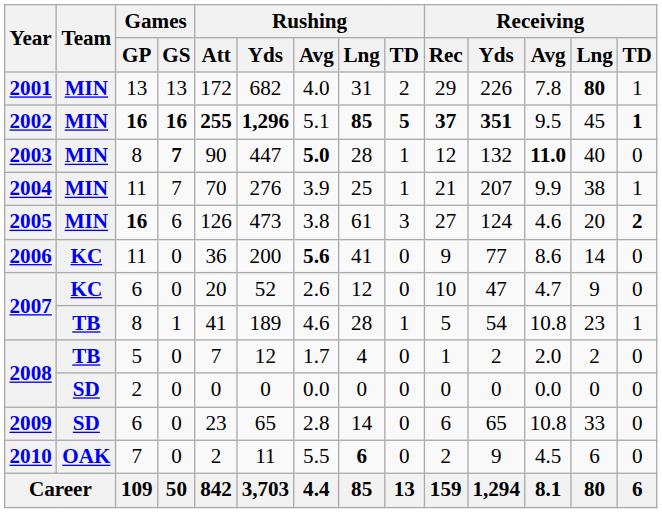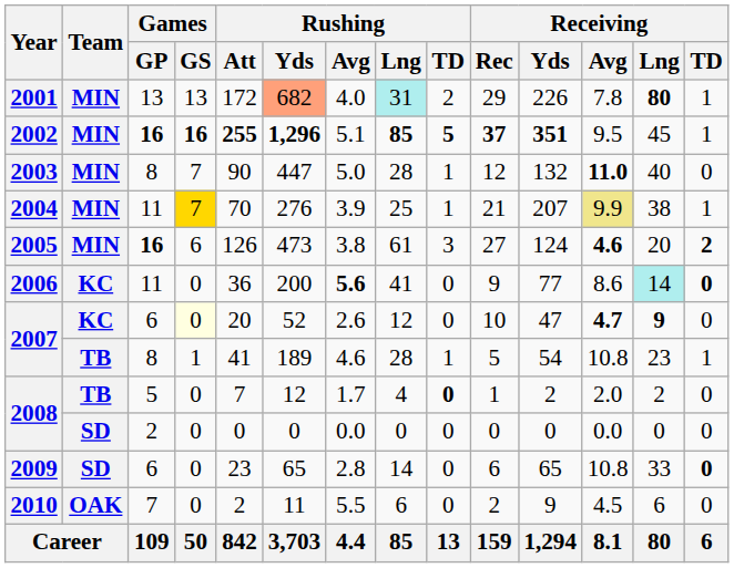2001 | Rushing / Yds: no background -> lightsalmon background
2001 | Rushing / Lng: no background -> paleturquoise background
2002 | Receiving / TD: bold -> normal
2003 | Games / GS: bold -> normal
2003 | Rushing / Avg: bold -> normal
2004 | Games / GS: no background -> gold background
2004 | Receiving / Avg: no background -> khaki background
2005 | Receiving / Avg: normal -> bold
2006 | Receiving / Lng: no background -> paleturquoise background
2006 | Receiving / TD: normal -> bold
2007 / 6 | Games / GS: no background -> lightyellow background
2007 / 6 | Receiving / Avg: normal -> bold
2007 / 6 | Receiving / Lng: normal -> bold
2008 / 5 | Rushing / TD: normal -> bold
2009 | Receiving / TD: normal -> bold
2010 | Rushing / Lng: bold -> normal
